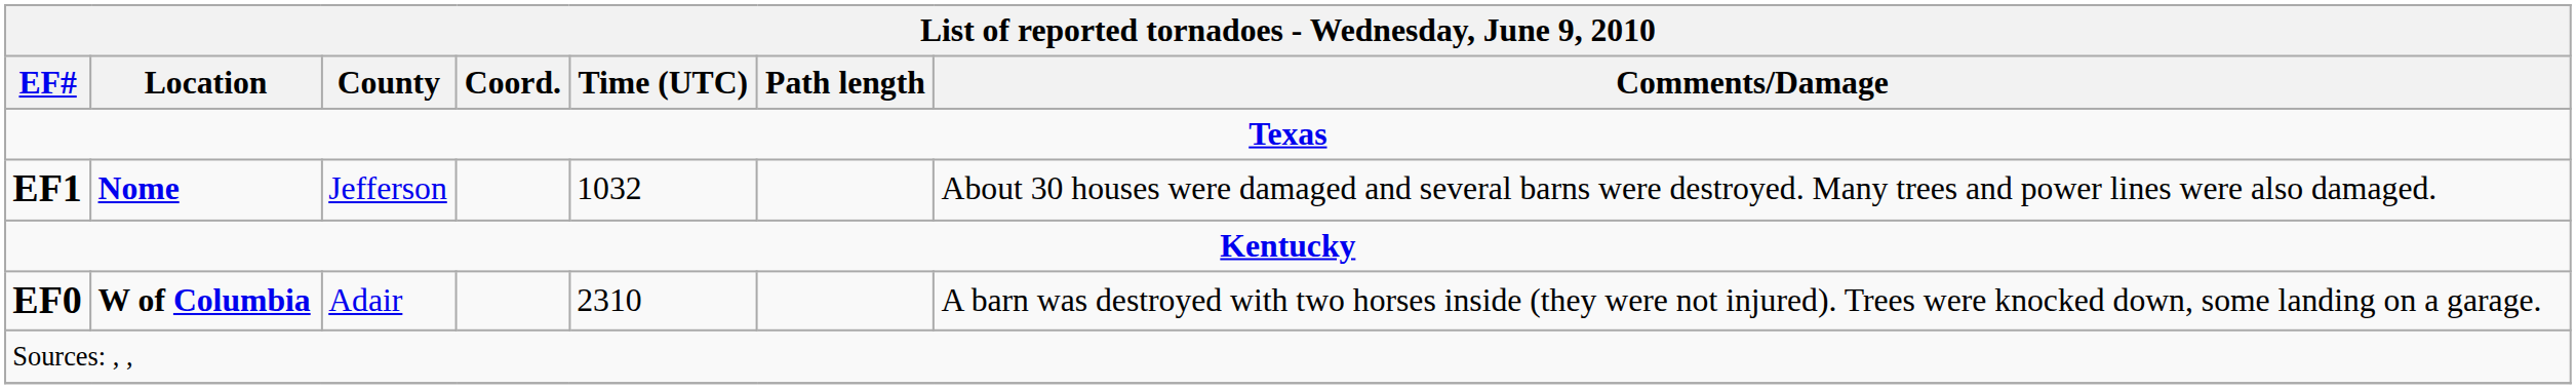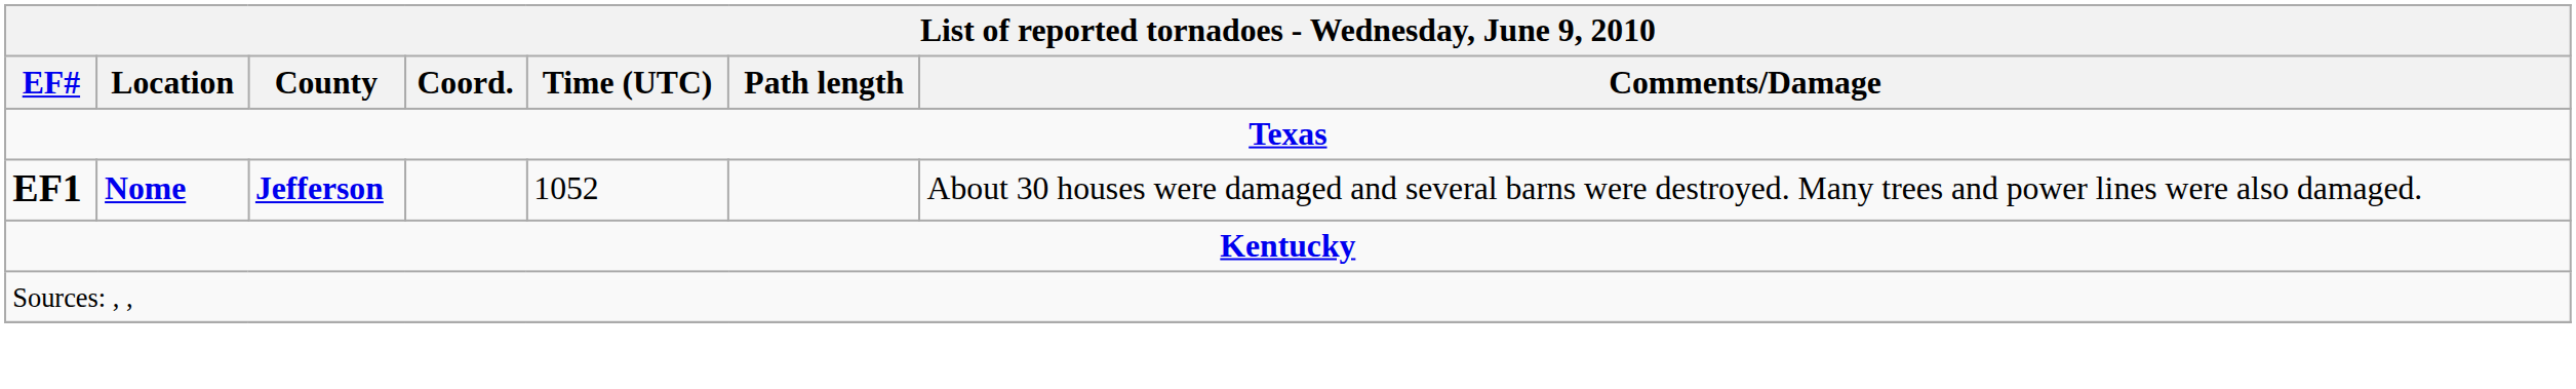EF1 | County: normal -> bold
EF1 | Time (UTC): 1032 -> 1052
- row: EF0 | W of Columbia | Adair | 2310 | A barn was destroyed with two horses inside (they were not injured). Trees were knocked down, some landing on a garage.
